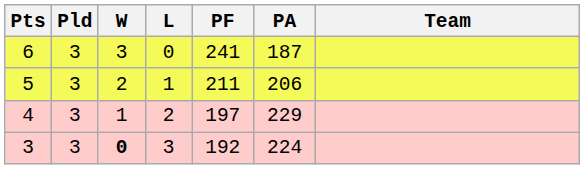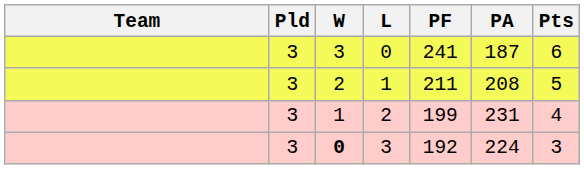columns swapped: Team <-> Pts
row 3 | PA: 206 -> 208
row 4 | PF: 197 -> 199
row 4 | PA: 229 -> 231
